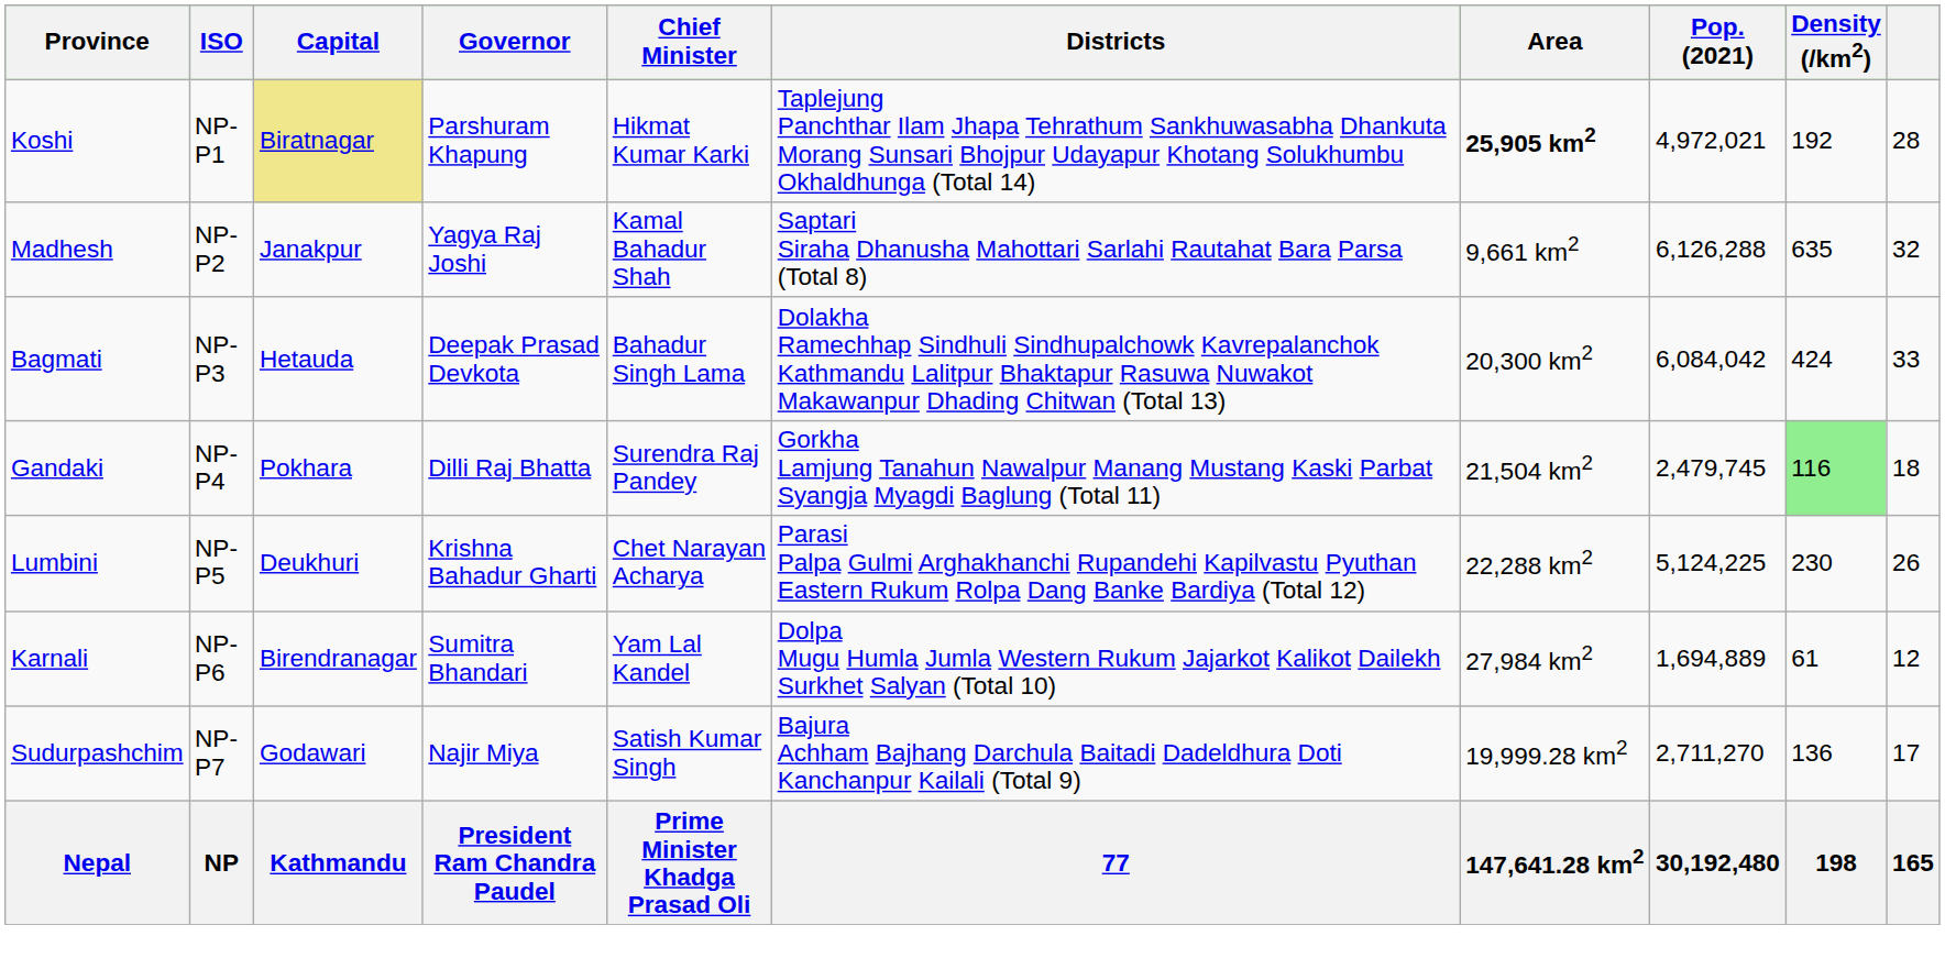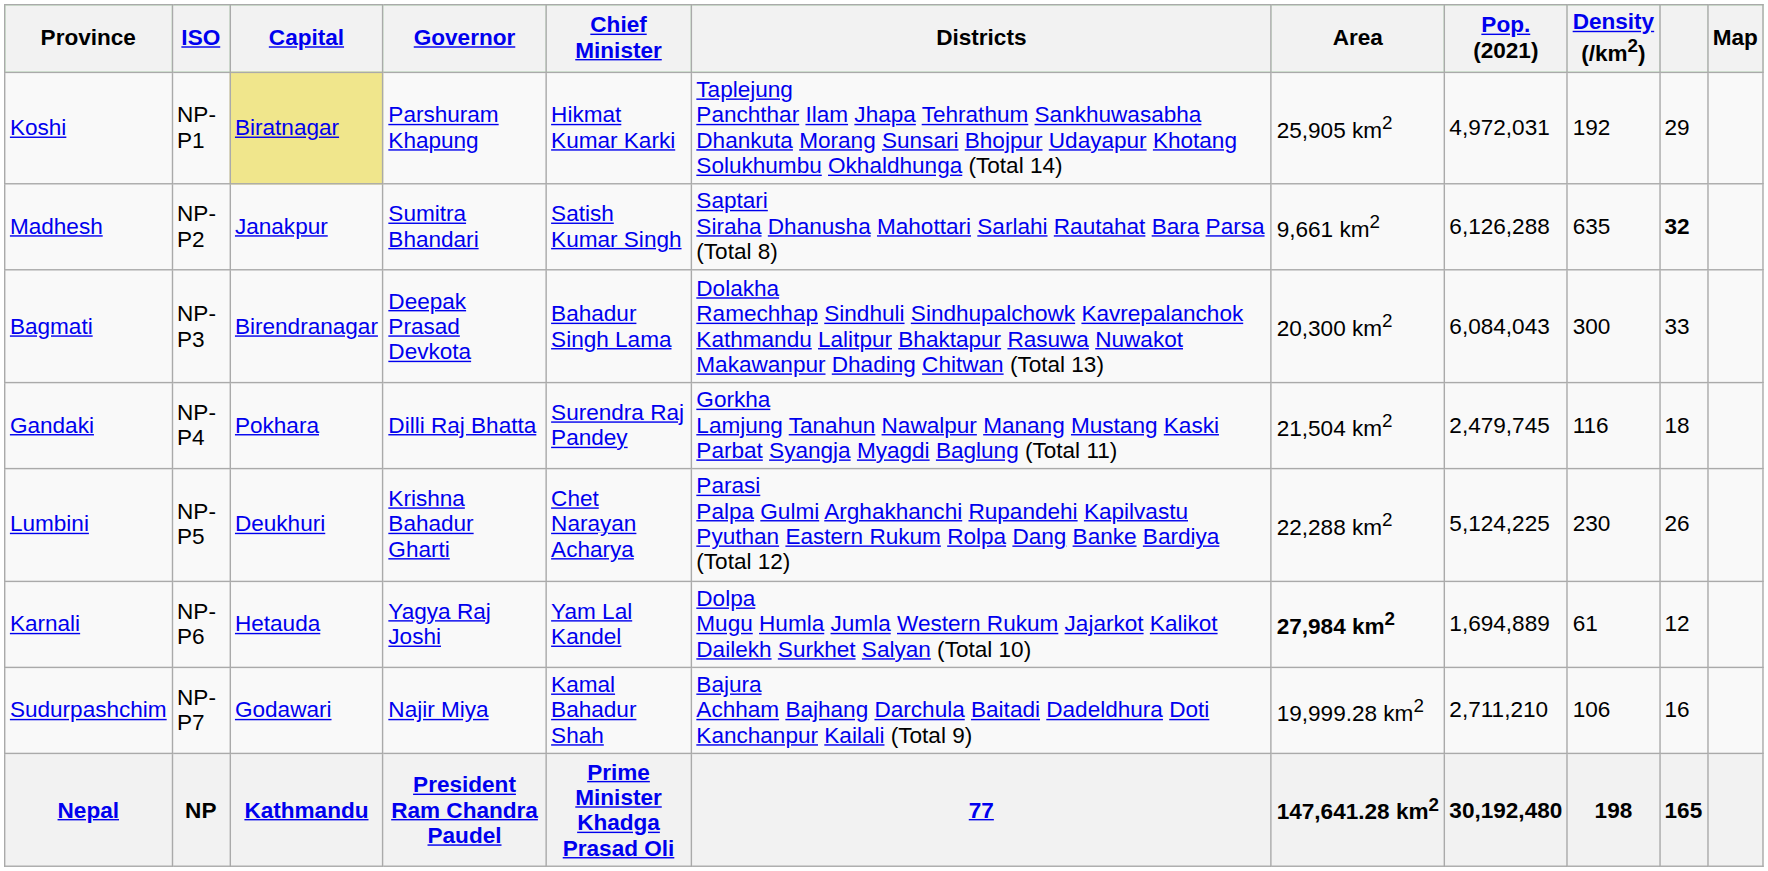+ column: Map
Koshi | Area: bold -> normal
Koshi | Pop. (2021): 4,972,021 -> 4,972,031
Koshi | column 10: 28 -> 29
Madhesh | Governor: Yagya Raj Joshi -> Sumitra Bhandari
Madhesh | Chief Minister: Kamal Bahadur Shah -> Satish Kumar Singh
Madhesh | column 10: normal -> bold
Bagmati | Capital: Hetauda -> Birendranagar
Bagmati | Pop. (2021): 6,084,042 -> 6,084,043
Bagmati | Density (/km2): 424 -> 300
Gandaki | Density (/km2): lightgreen background -> no background
Karnali | Capital: Birendranagar -> Hetauda
Karnali | Governor: Sumitra Bhandari -> Yagya Raj Joshi
Karnali | Area: normal -> bold
Sudurpashchim | Chief Minister: Satish Kumar Singh -> Kamal Bahadur Shah
Sudurpashchim | Pop. (2021): 2,711,270 -> 2,711,210
Sudurpashchim | Density (/km2): 136 -> 106
Sudurpashchim | column 10: 17 -> 16
